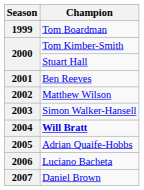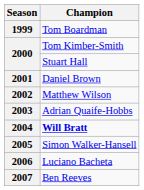row 5 | Champion: Ben Reeves -> Daniel Brown
row 7 | Champion: Simon Walker-Hansell -> Adrian Quaife-Hobbs
row 9 | Champion: Adrian Quaife-Hobbs -> Simon Walker-Hansell
row 11 | Champion: Daniel Brown -> Ben Reeves
